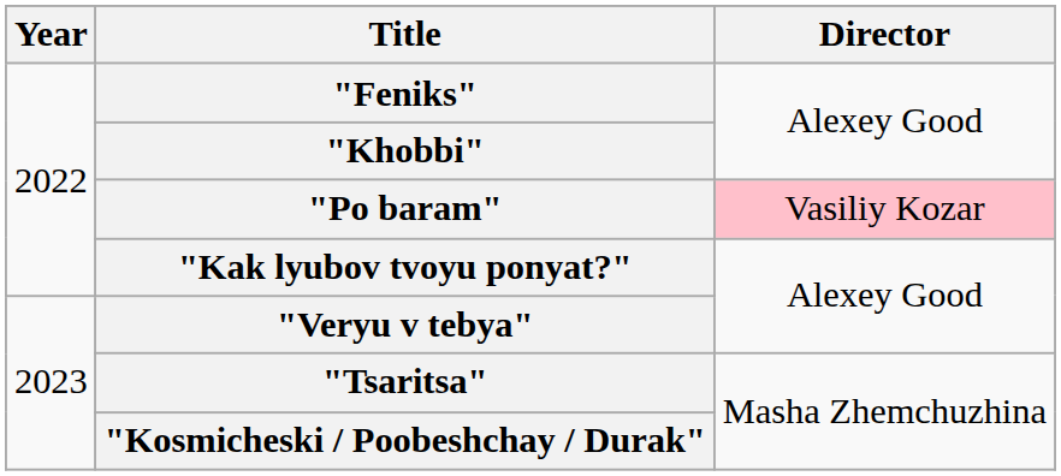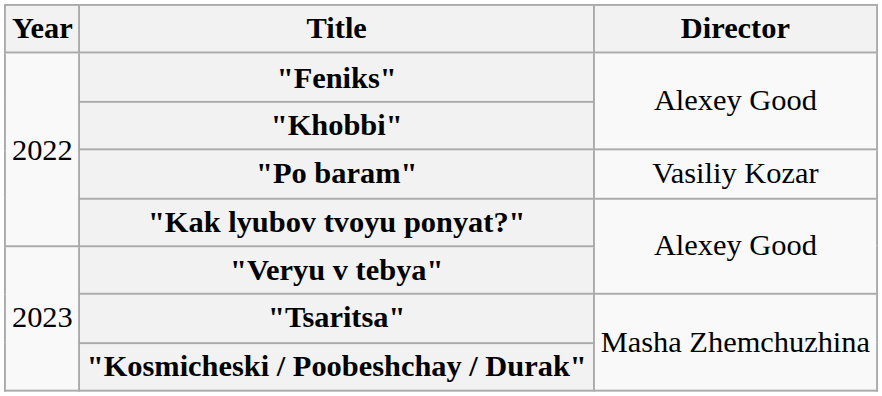"Po baram" | Director: pink background -> no background
